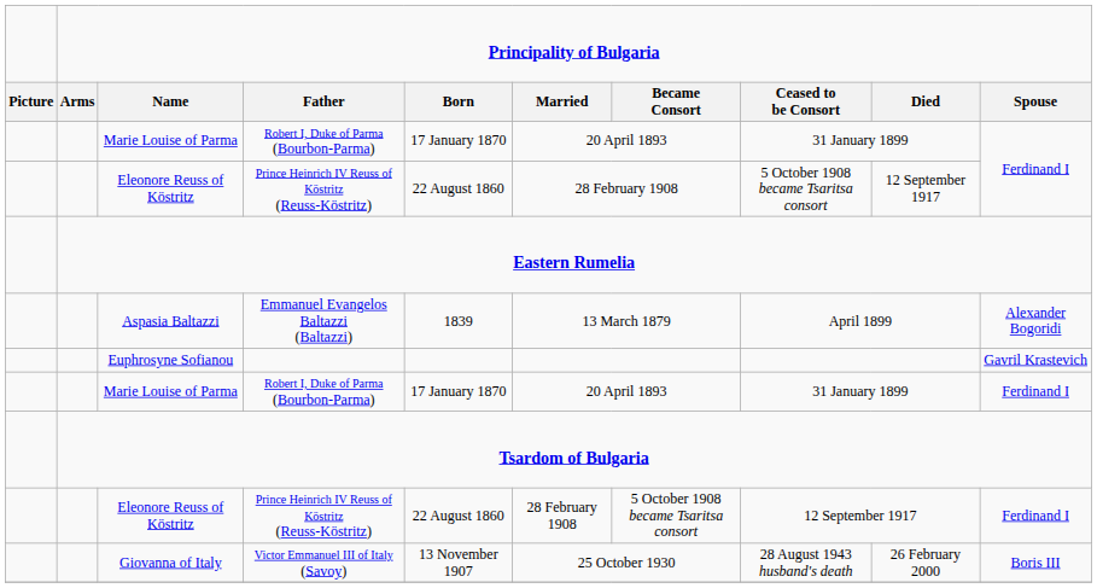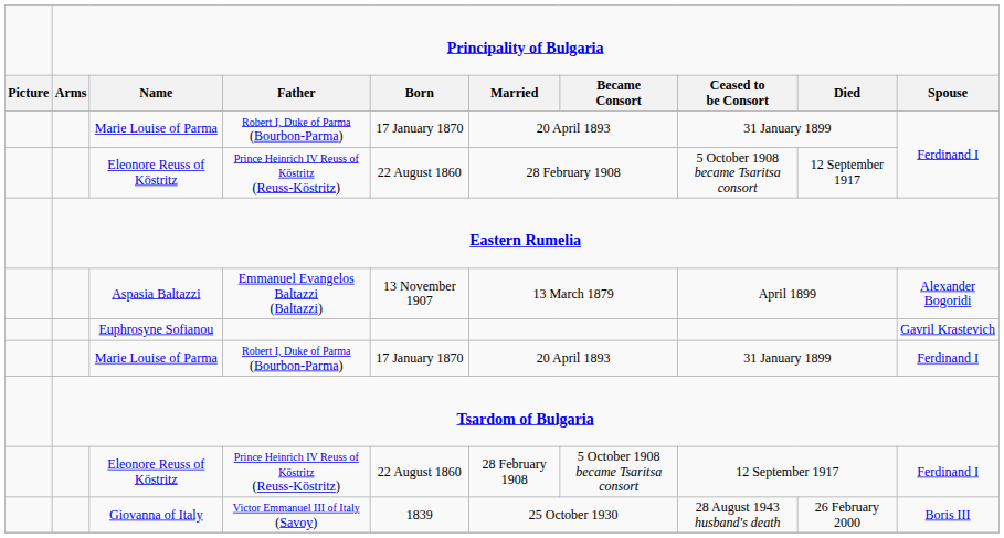Aspasia Baltazzi | column 5: 1839 -> 13 November 1907
Giovanna of Italy | column 5: 13 November 1907 -> 1839
